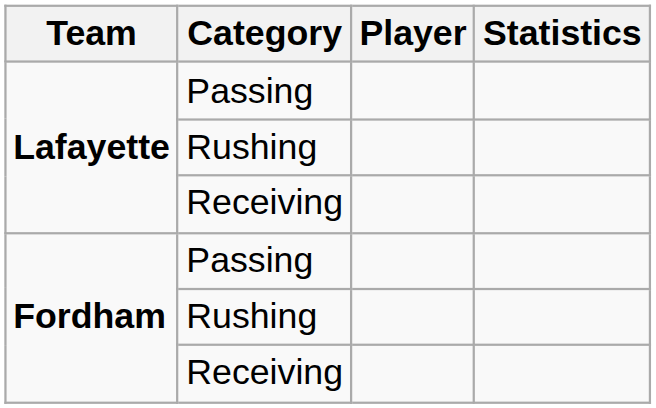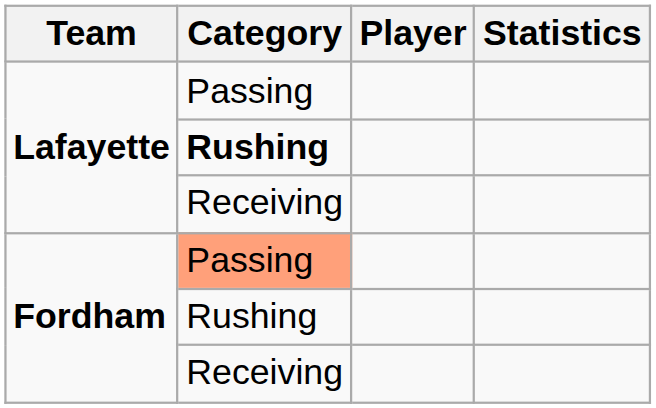Lafayette / Rushing | Category: normal -> bold
Fordham / Passing | Category: no background -> lightsalmon background
